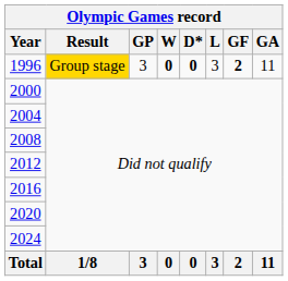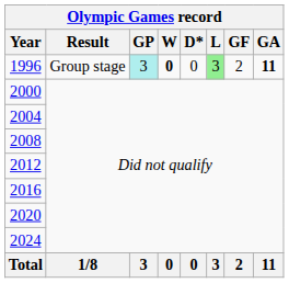1996 | Result: gold background -> no background
1996 | GP: no background -> paleturquoise background
1996 | D*: bold -> normal
1996 | L: no background -> lightgreen background
1996 | GF: bold -> normal
1996 | GA: normal -> bold
